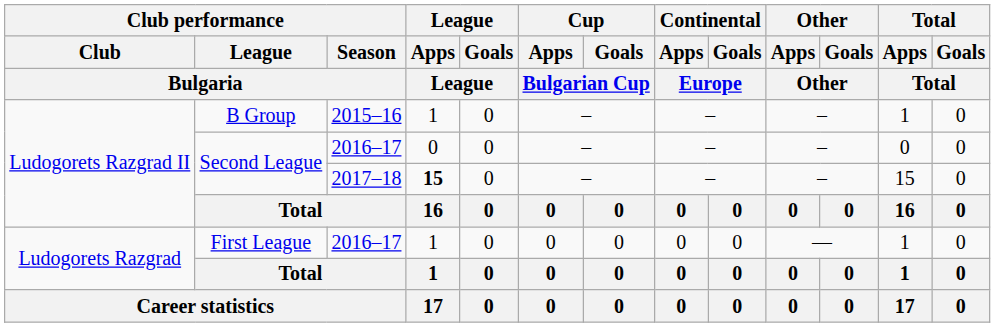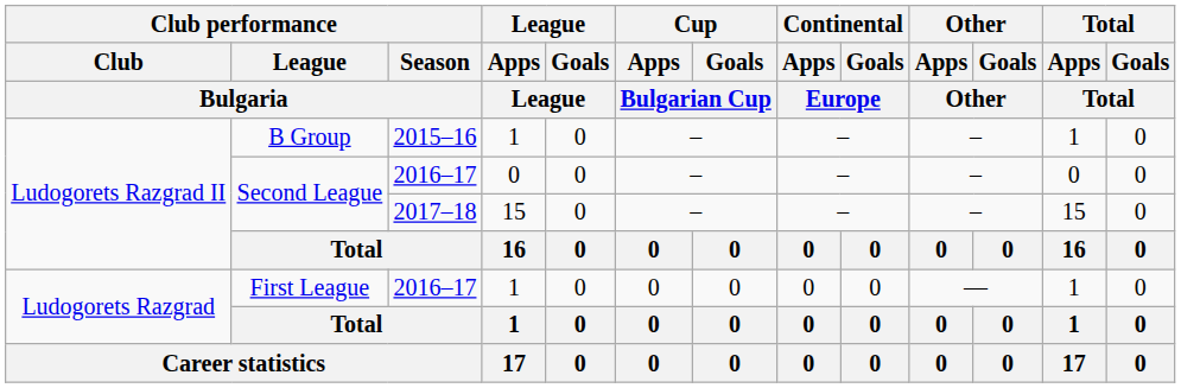Second League / 2017–18 | League / Apps / League: bold -> normal
